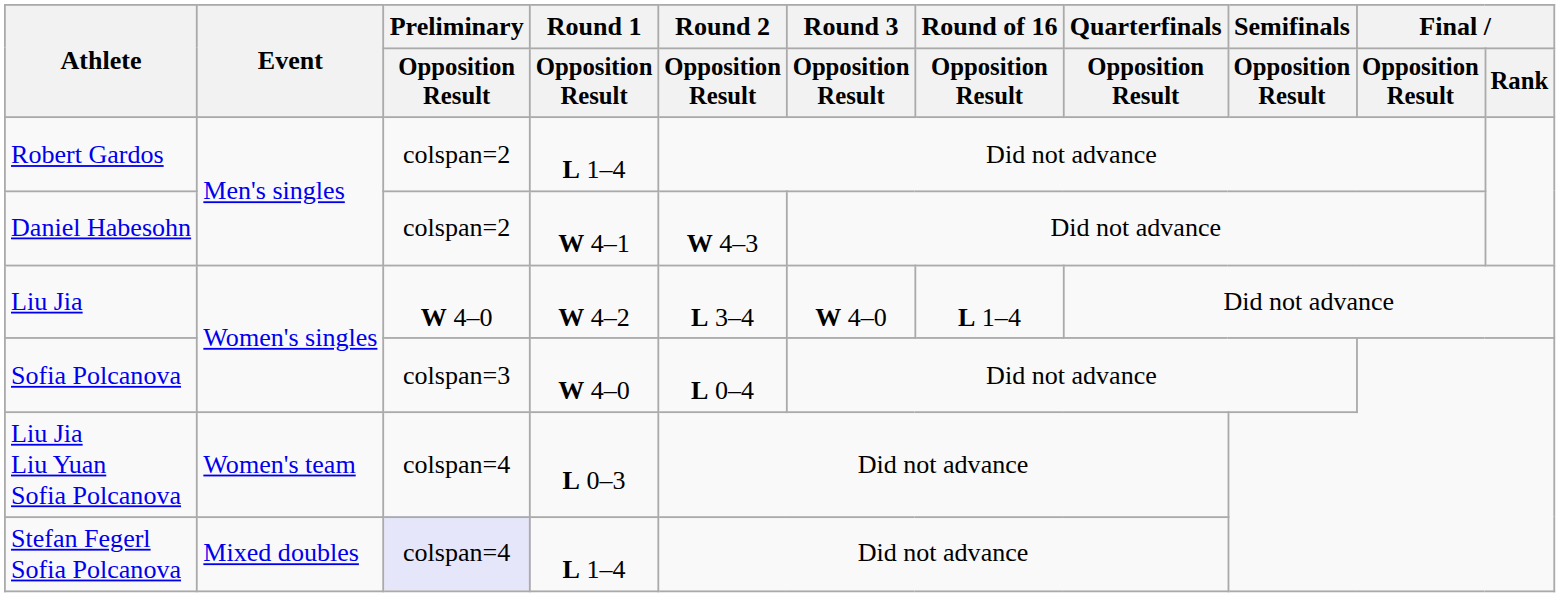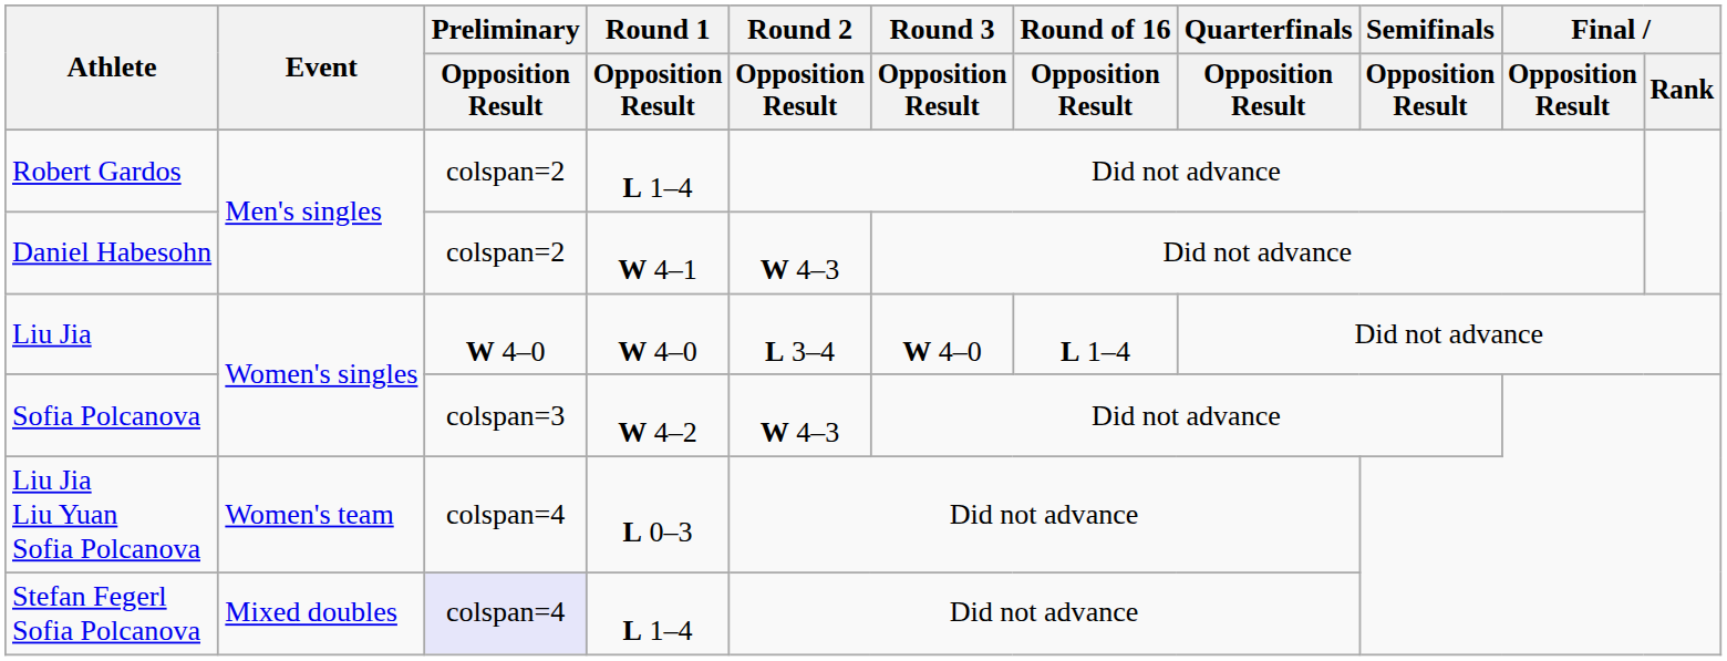Liu Jia | Round 1 / Opposition Result: W 4–2 -> W 4–0
Sofia Polcanova | Round 1 / Opposition Result: W 4–0 -> W 4–2
Sofia Polcanova | Round 2 / Opposition Result: L 0–4 -> W 4–3
